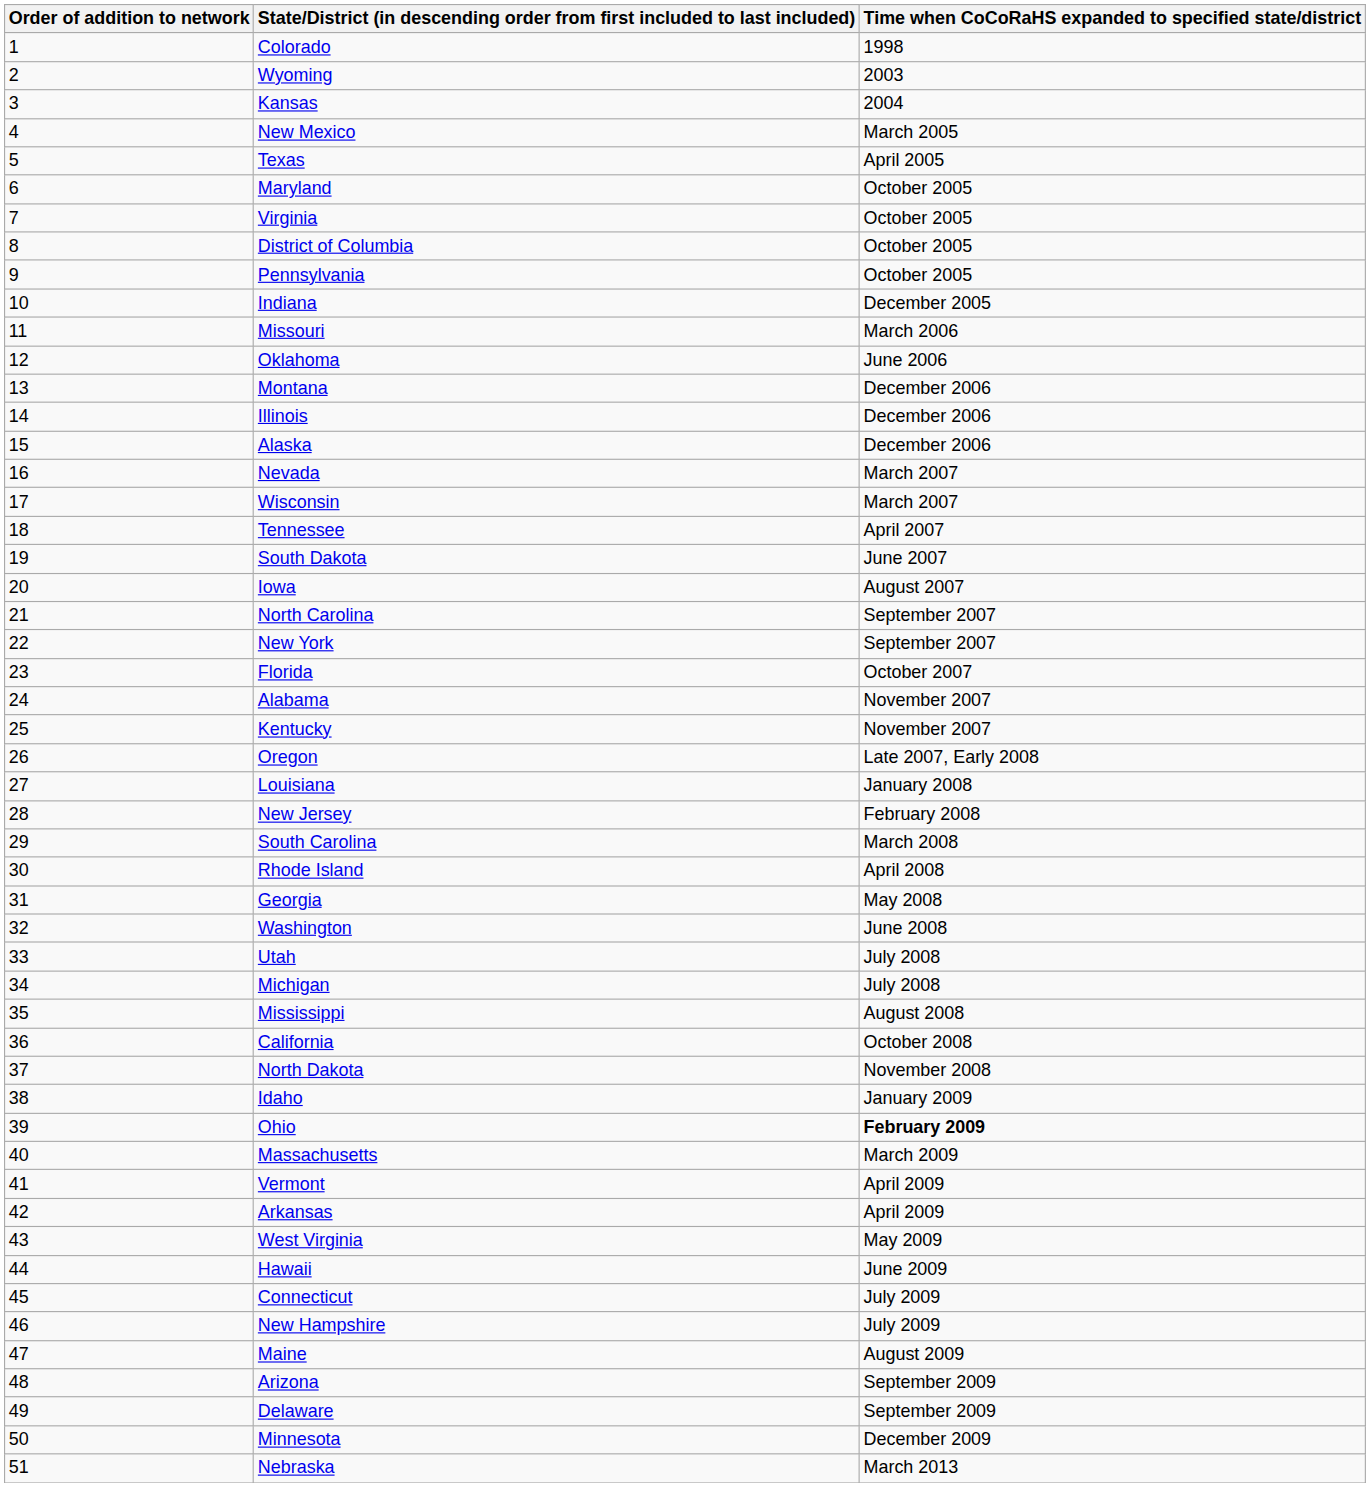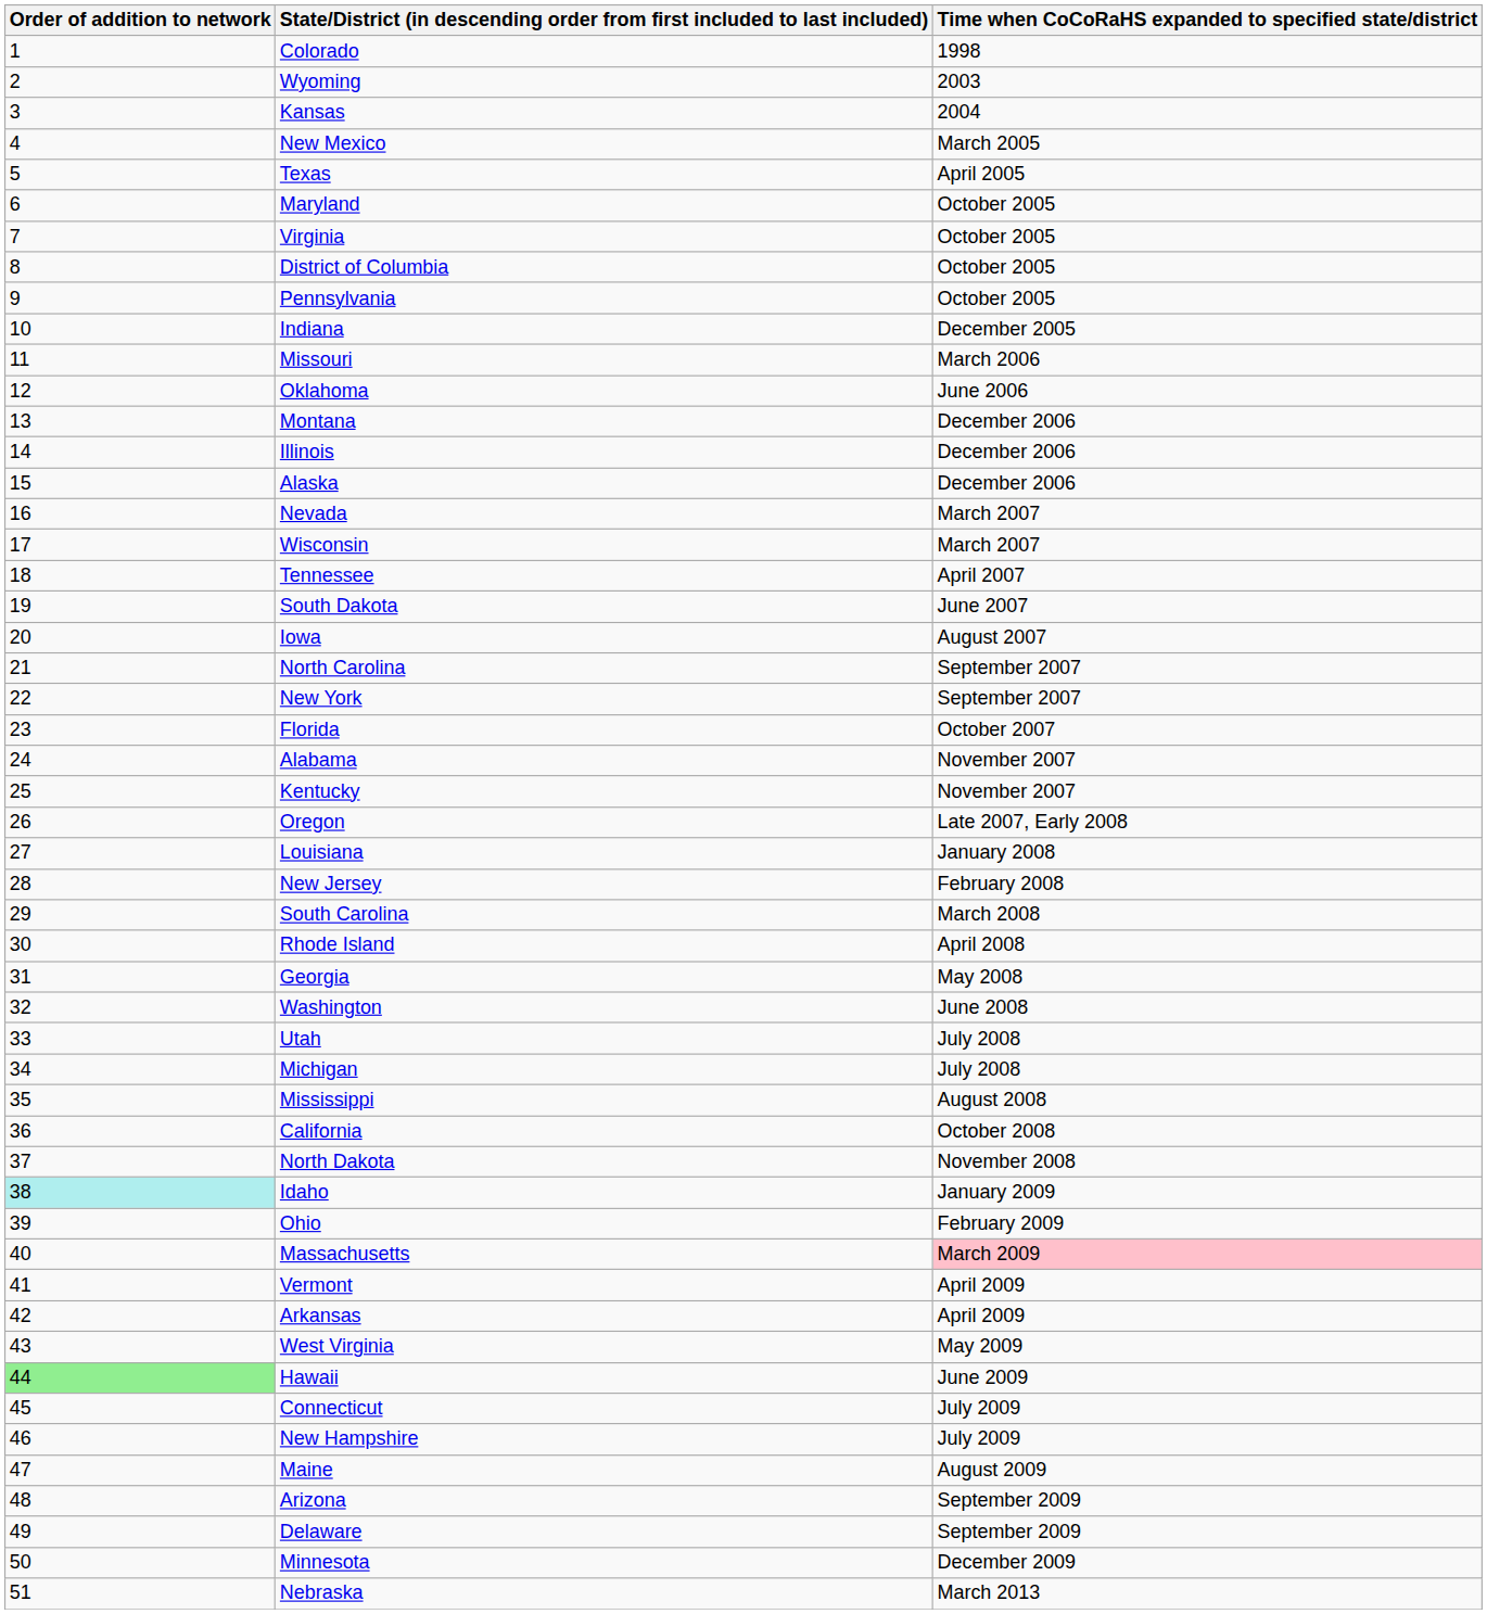Idaho | Order of addition to network: no background -> paleturquoise background
Ohio | Time when CoCoRaHS expanded to specified state/district: bold -> normal
Massachusetts | Time when CoCoRaHS expanded to specified state/district: no background -> pink background
Hawaii | Order of addition to network: no background -> lightgreen background
